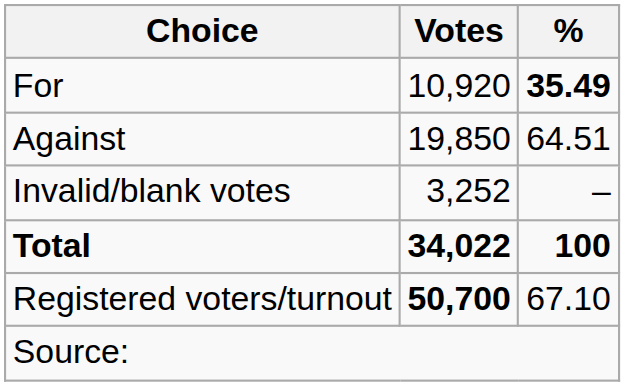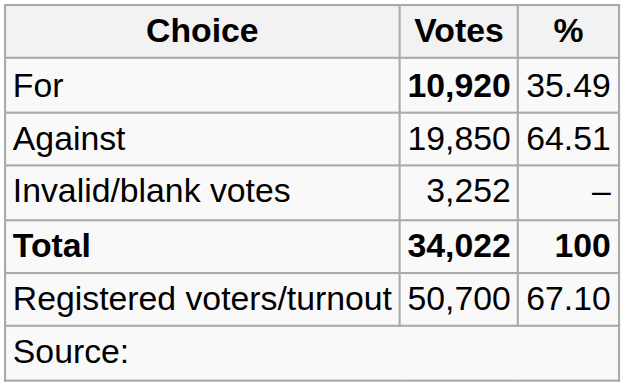For | Votes: normal -> bold
For | %: bold -> normal
Registered voters/turnout | Votes: bold -> normal
